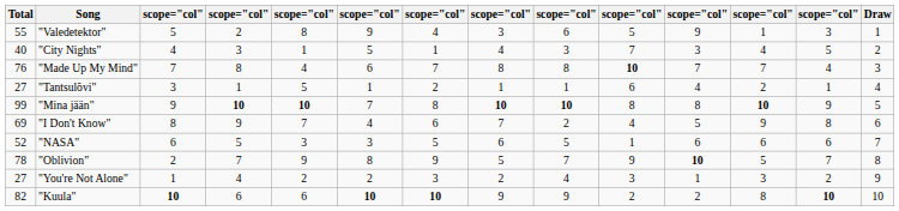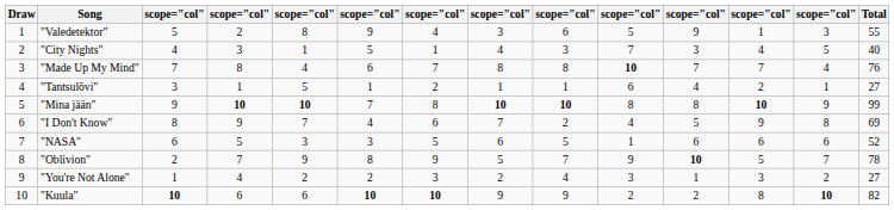columns swapped: Draw <-> Total
